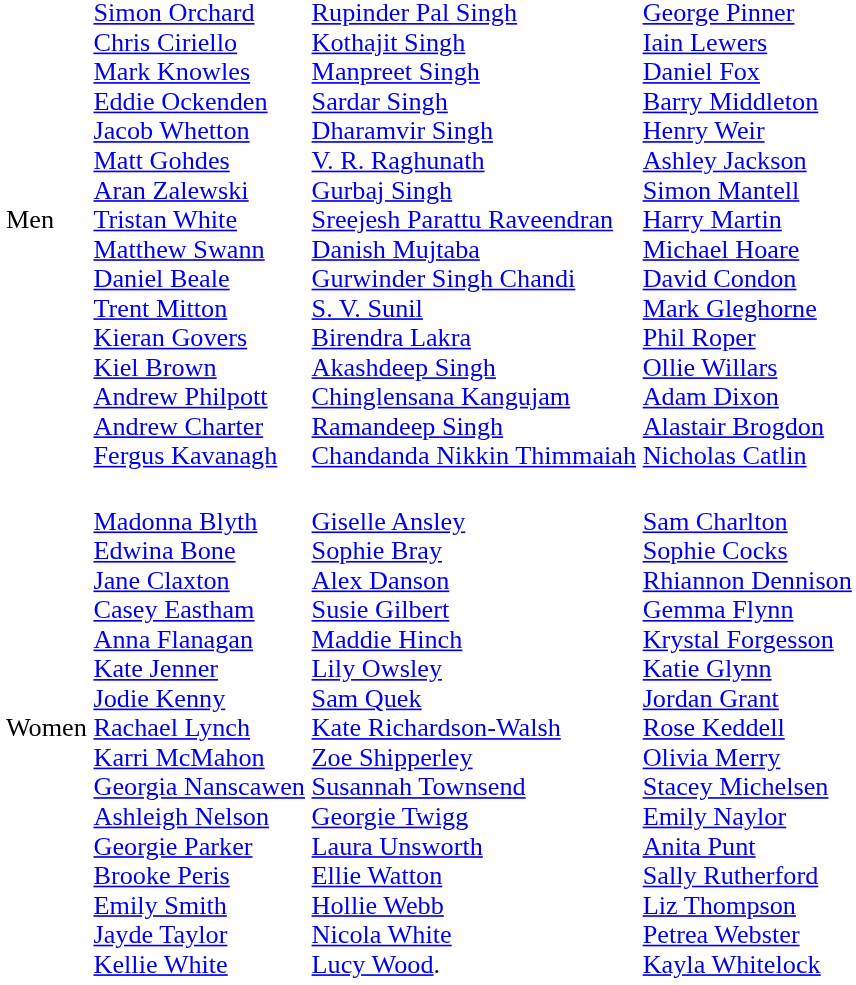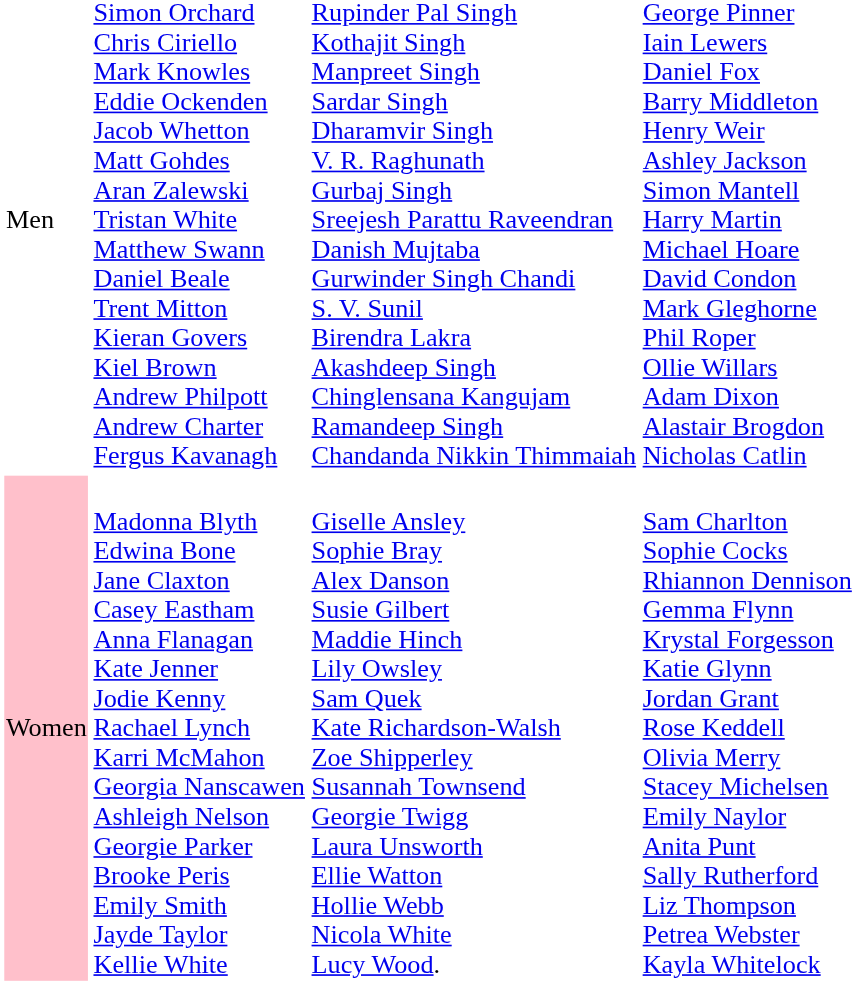Women | column 1: no background -> pink background
